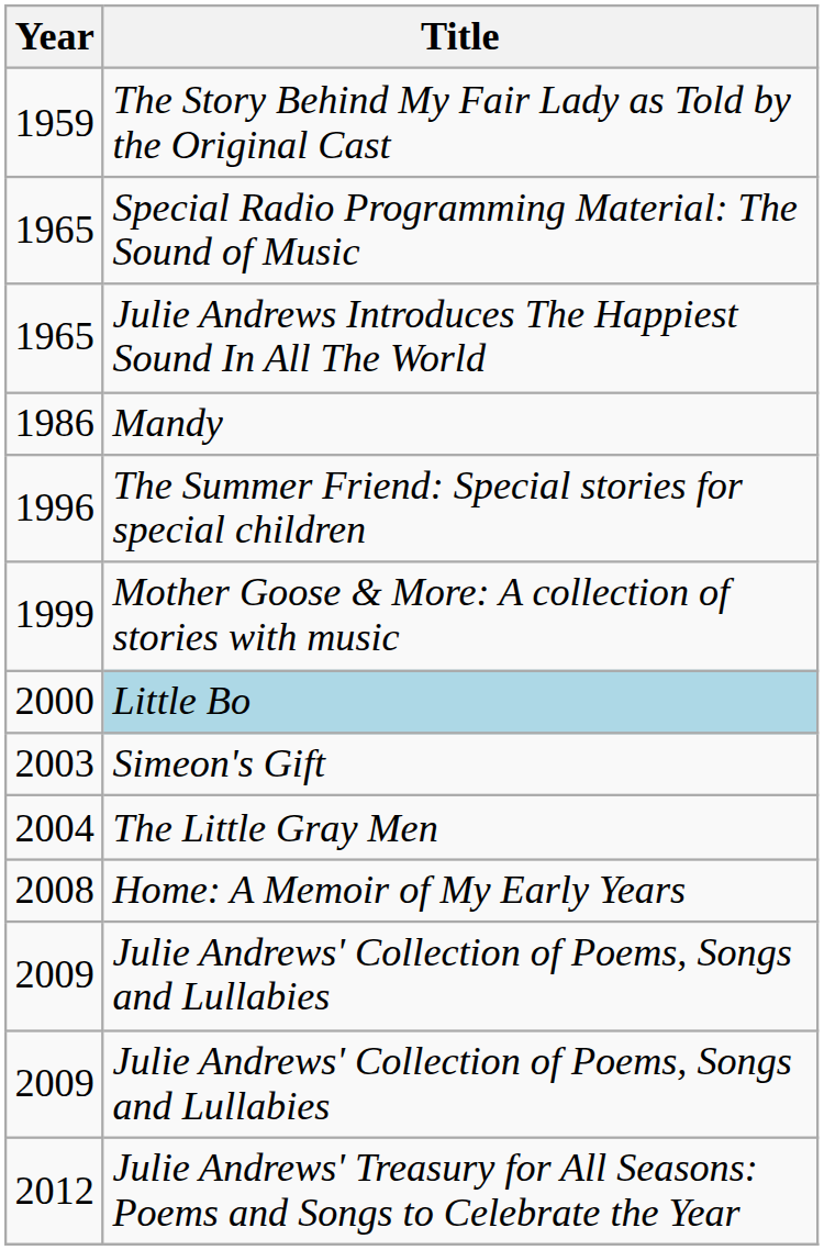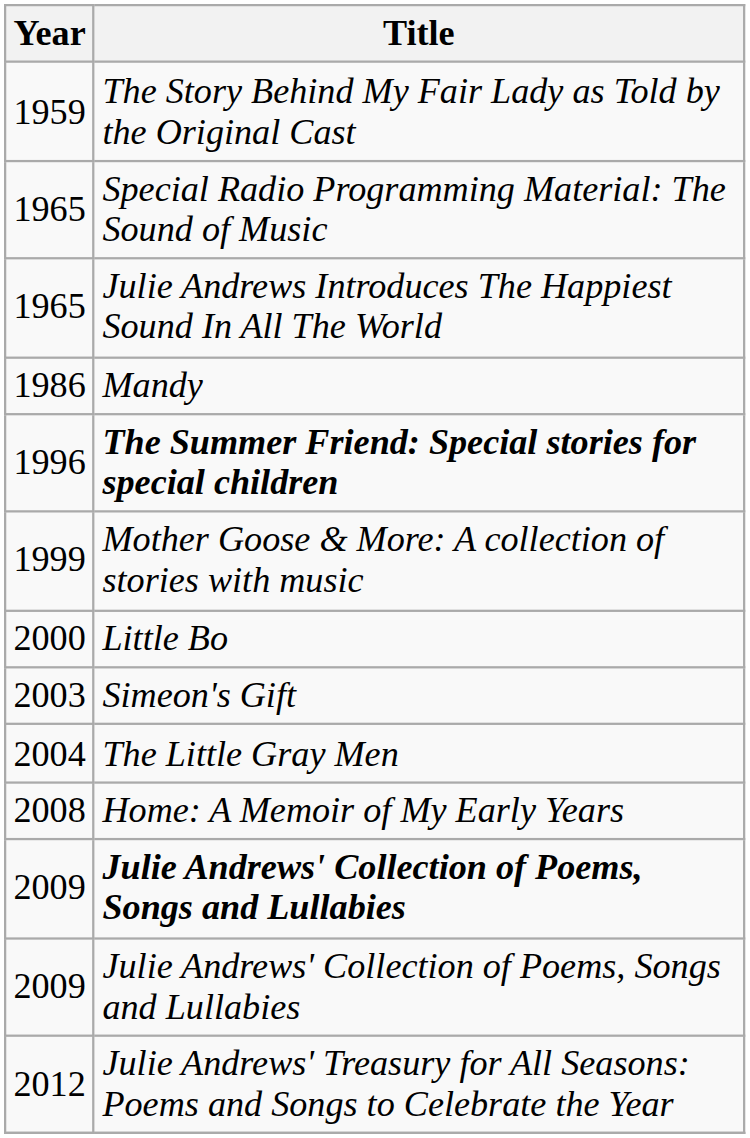row 6 | Title: normal -> bold
row 8 | Title: lightblue background -> no background
row 12 | Title: normal -> bold
